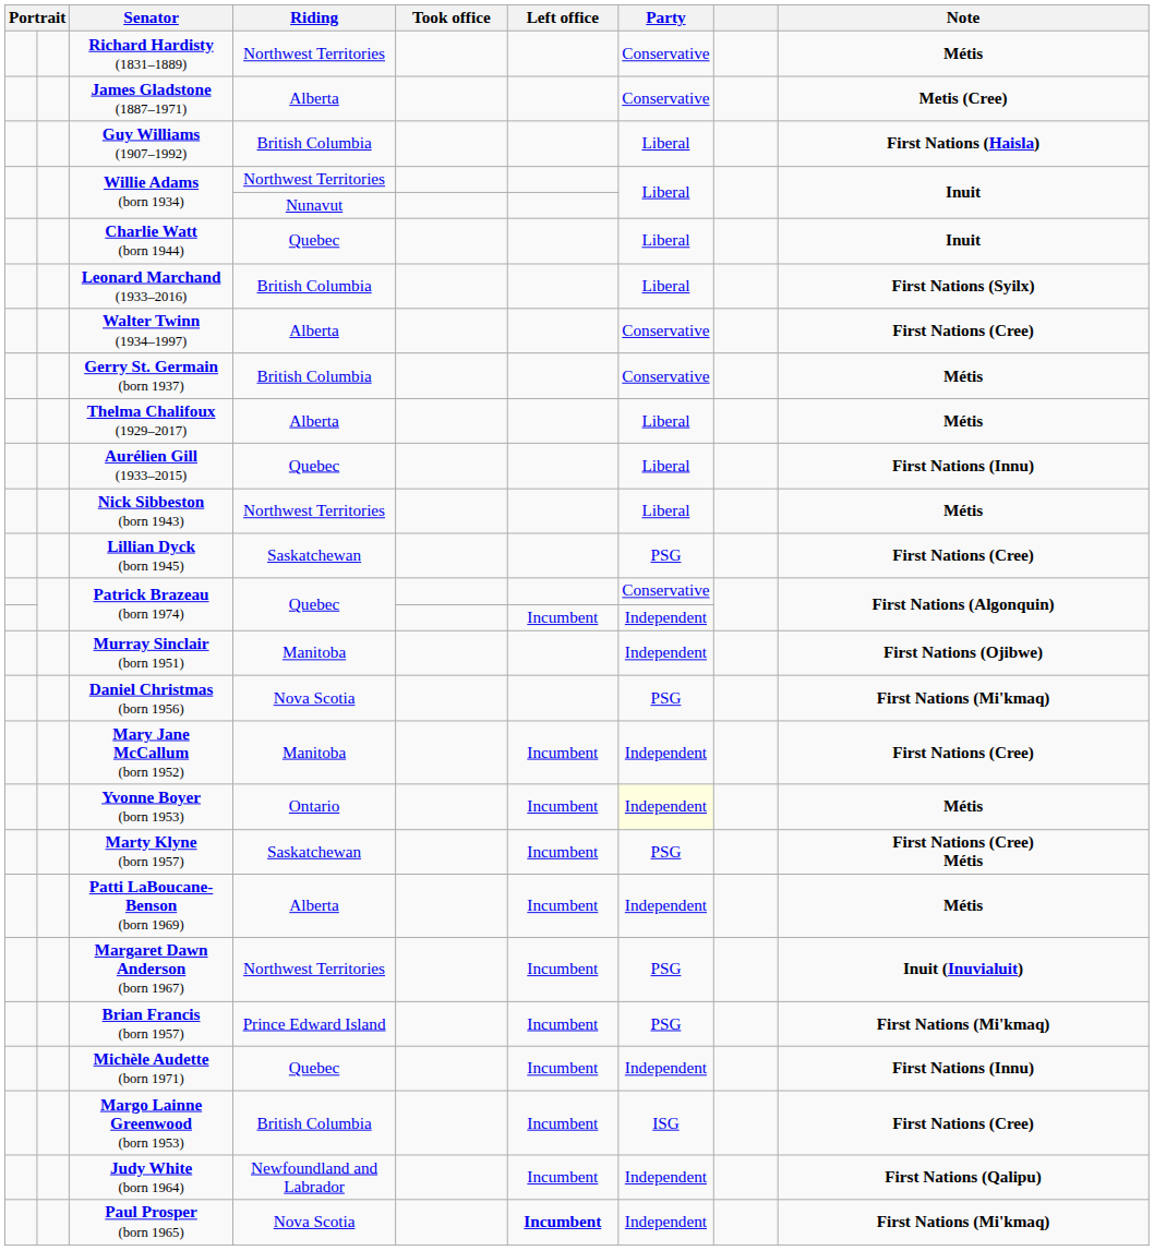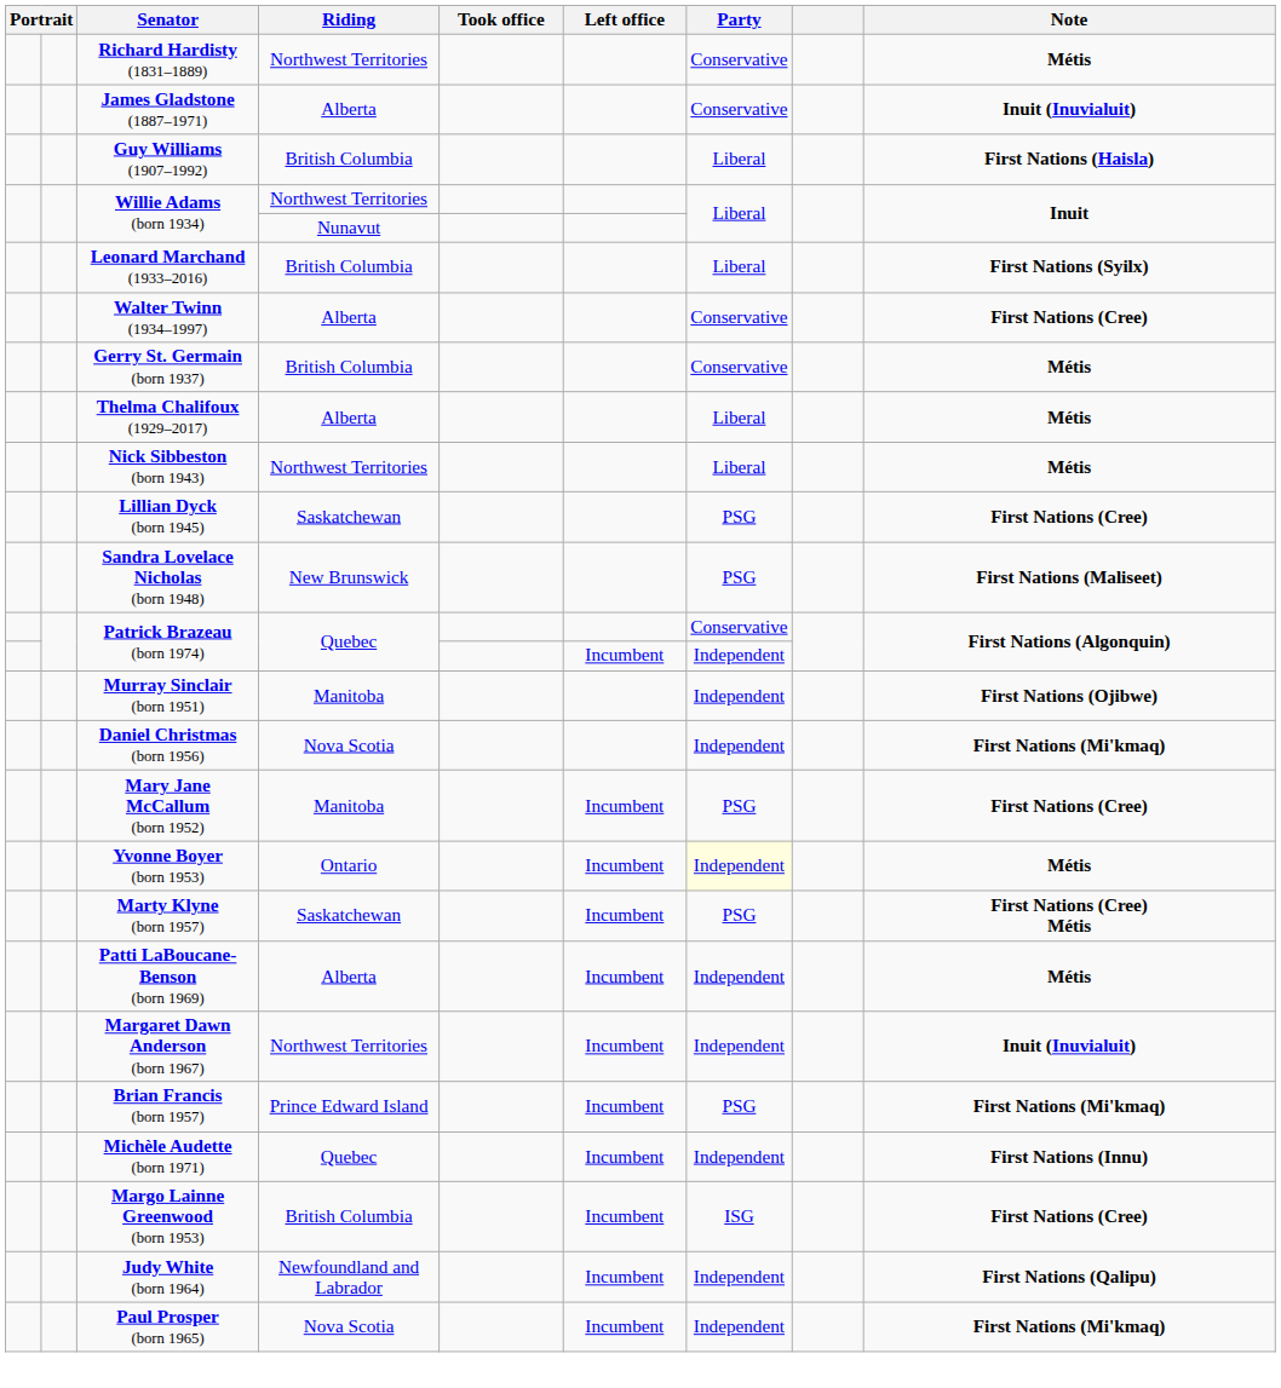James Gladstone (1887–1971) | Note: Metis (Cree) -> Inuit (Inuvialuit)
- row: Charlie Watt (born 1944) | Quebec | Liberal | Inuit
- row: Aurélien Gill (1933–2015) | Quebec | Liberal | First Nations (Innu)
+ row: Sandra Lovelace Nicholas (born 1948) | New Brunswick | PSG | First Nations (Maliseet)
Daniel Christmas (born 1956) | Party: PSG -> Independent
Mary Jane McCallum (born 1952) | Party: Independent -> PSG
Margaret Dawn Anderson (born 1967) | Party: PSG -> Independent
Paul Prosper (born 1965) | Left office: bold -> normal
